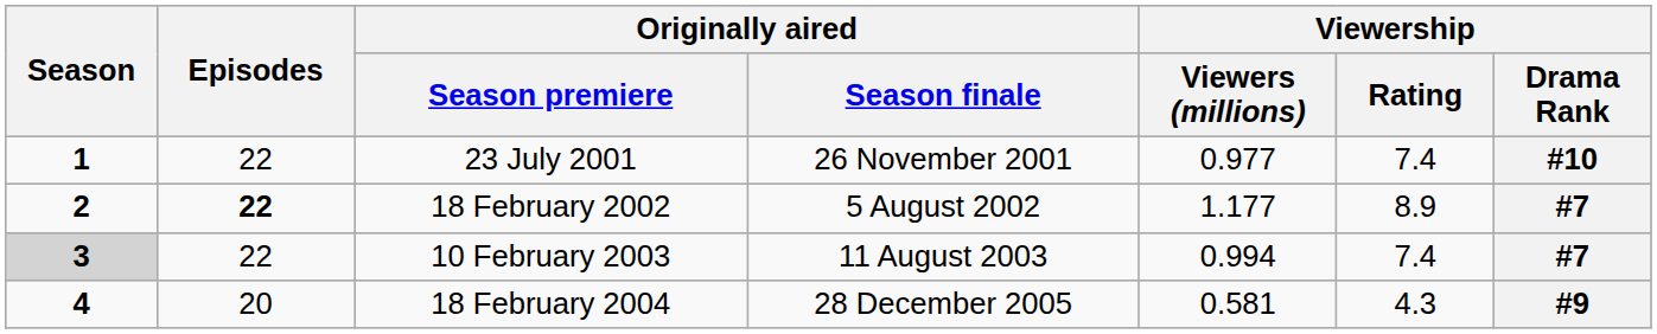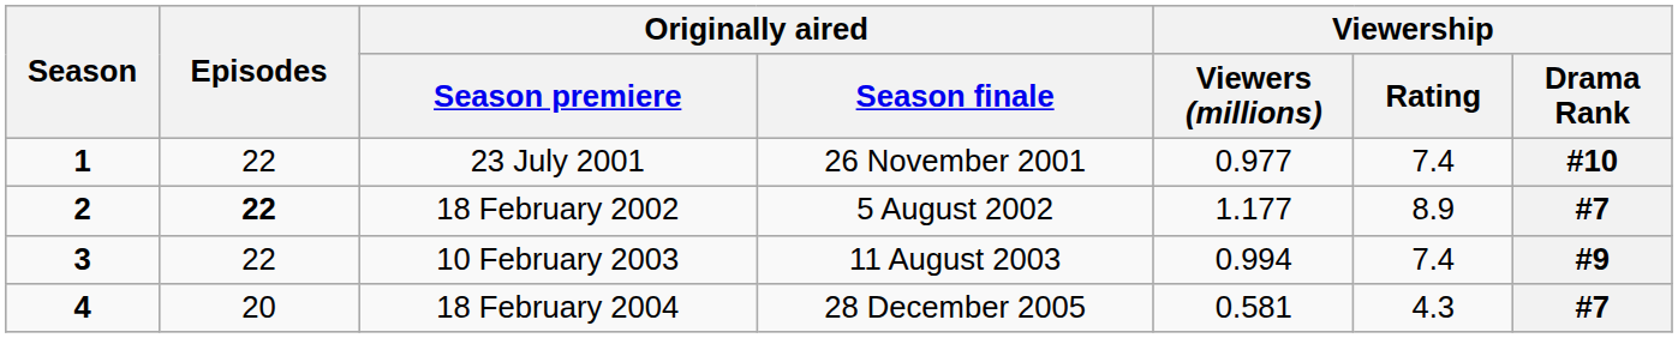10 February 2003 | Season: lightgrey background -> no background
10 February 2003 | Viewership / Drama Rank: #7 -> #9
18 February 2004 | Viewership / Drama Rank: #9 -> #7
